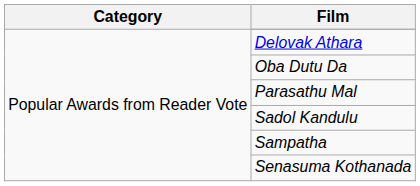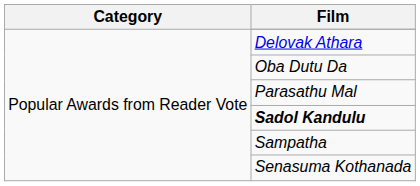Sadol Kandulu | Film: normal -> bold
